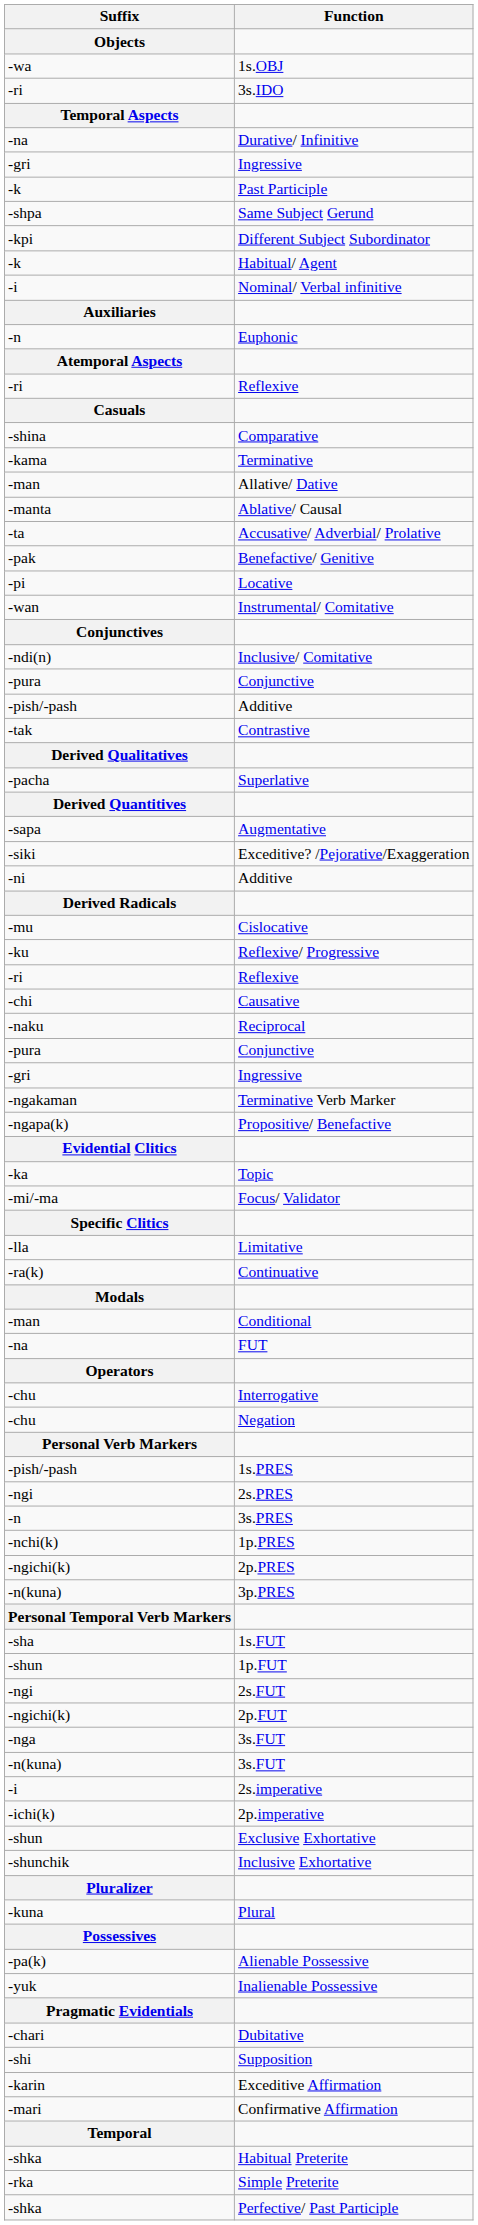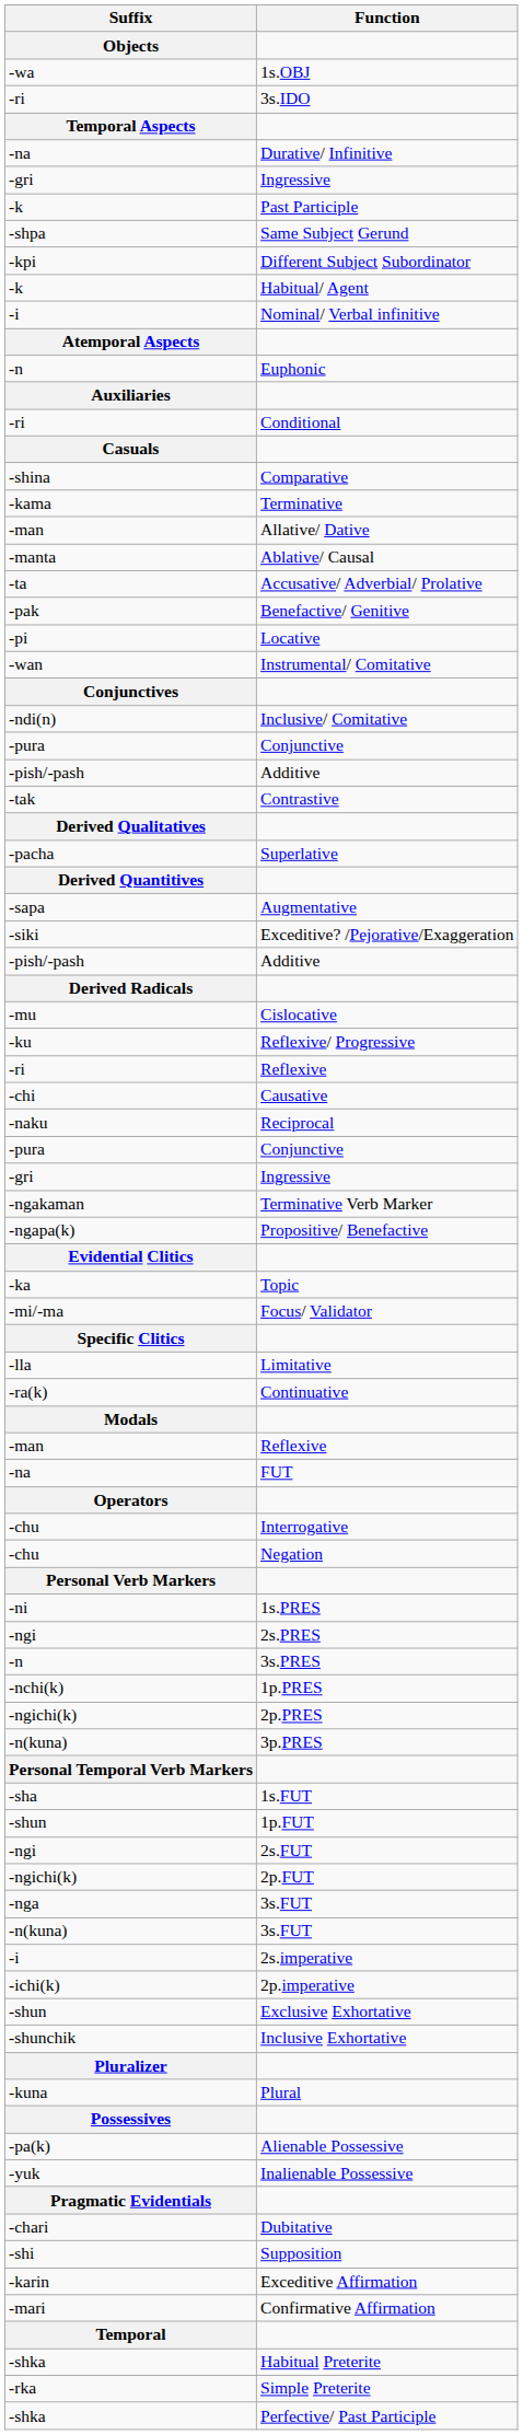row 13 | Suffix: Auxiliaries -> Atemporal Aspects
row 15 | Suffix: Atemporal Aspects -> Auxiliaries
row 16 | Function: Reflexive -> Conditional
row 36 | Suffix: -ni -> -pish/-pash
row 54 | Function: Conditional -> Reflexive
row 60 | Suffix: -pish/-pash -> -ni
